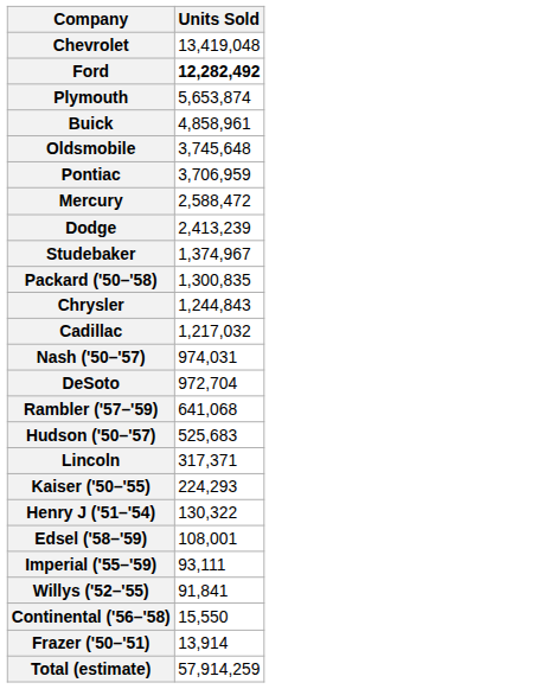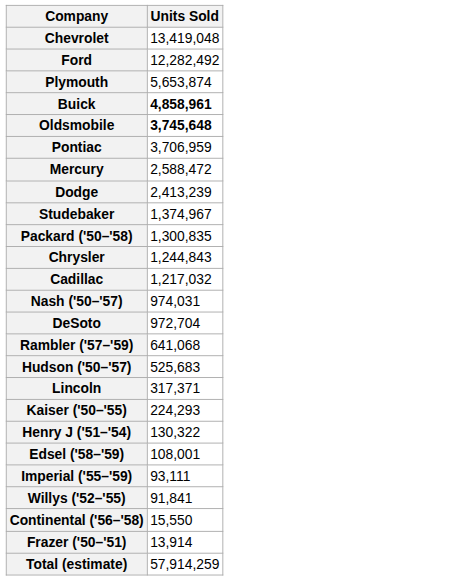Ford | Units Sold: bold -> normal
Buick | Units Sold: normal -> bold
Oldsmobile | Units Sold: normal -> bold
